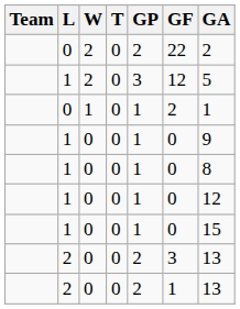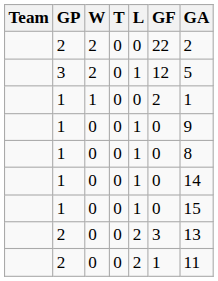columns swapped: GP <-> L
row 7 | GA: 12 -> 14
row 10 | GA: 13 -> 11
